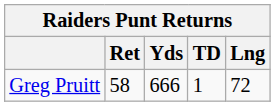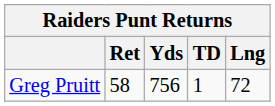Greg Pruitt | Yds: 666 -> 756
